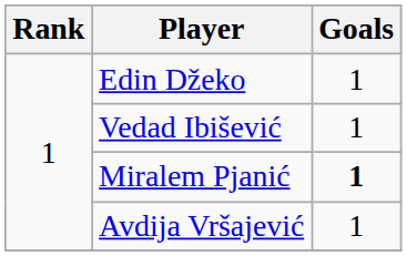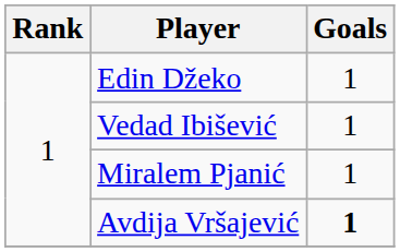Miralem Pjanić | Goals: bold -> normal
Avdija Vršajević | Goals: normal -> bold
